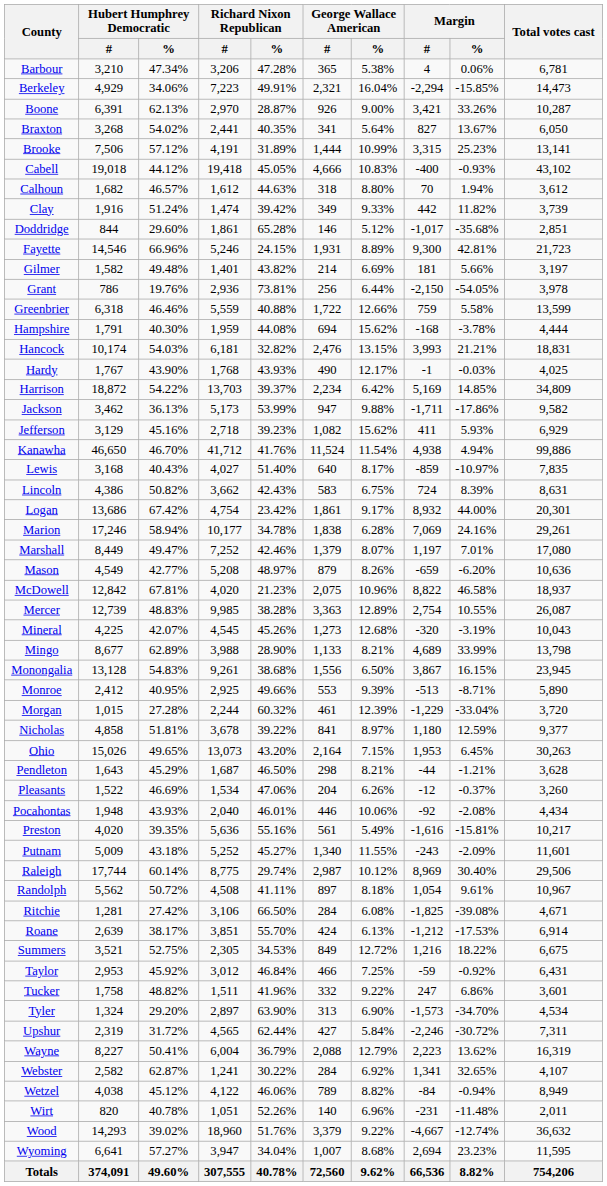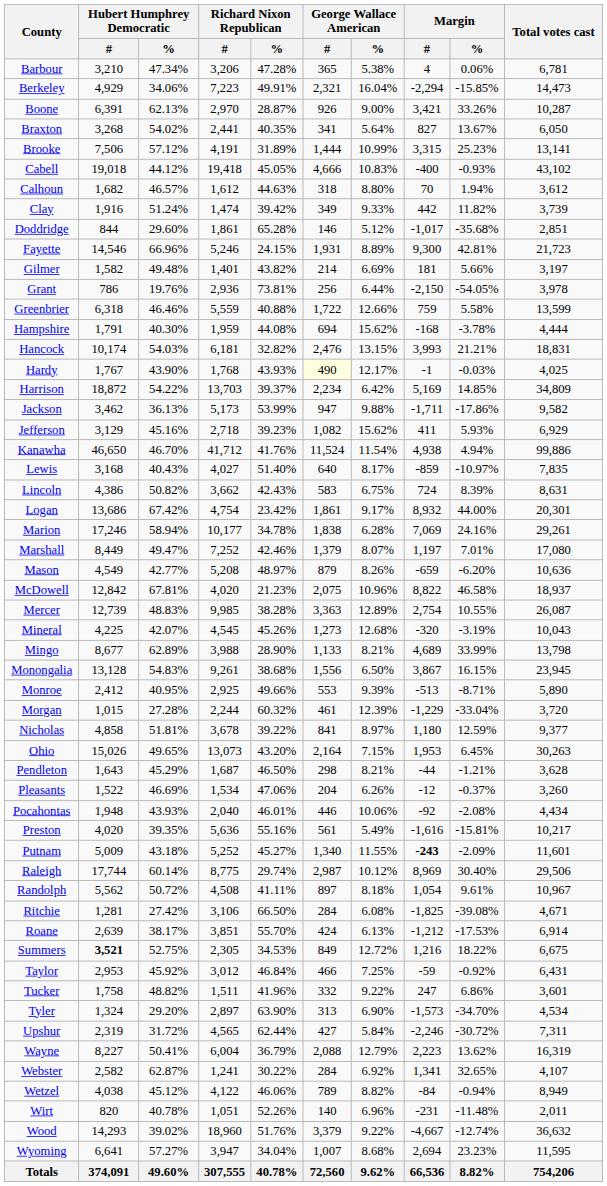Hardy | George Wallace American / #: no background -> lightyellow background
Putnam | Margin / #: normal -> bold
Summers | Hubert Humphrey Democratic / #: normal -> bold
